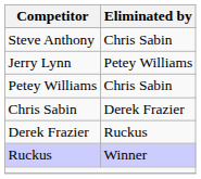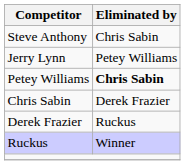row 4 | Eliminated by: normal -> bold
